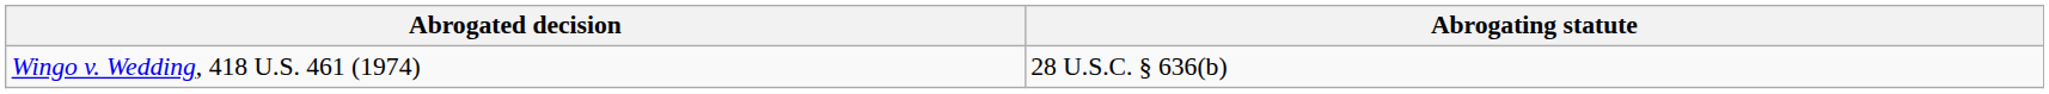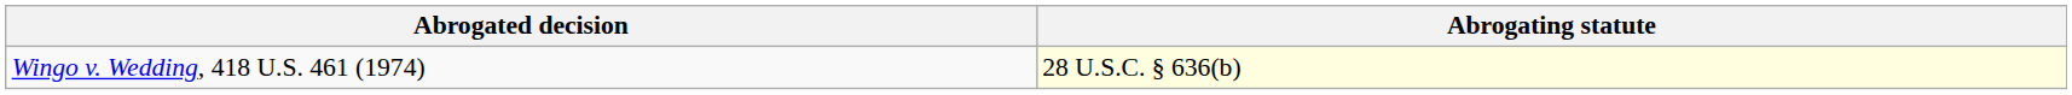Wingo v. Wedding, 418 U.S. 461 (1974) | Abrogating statute: no background -> lightyellow background
